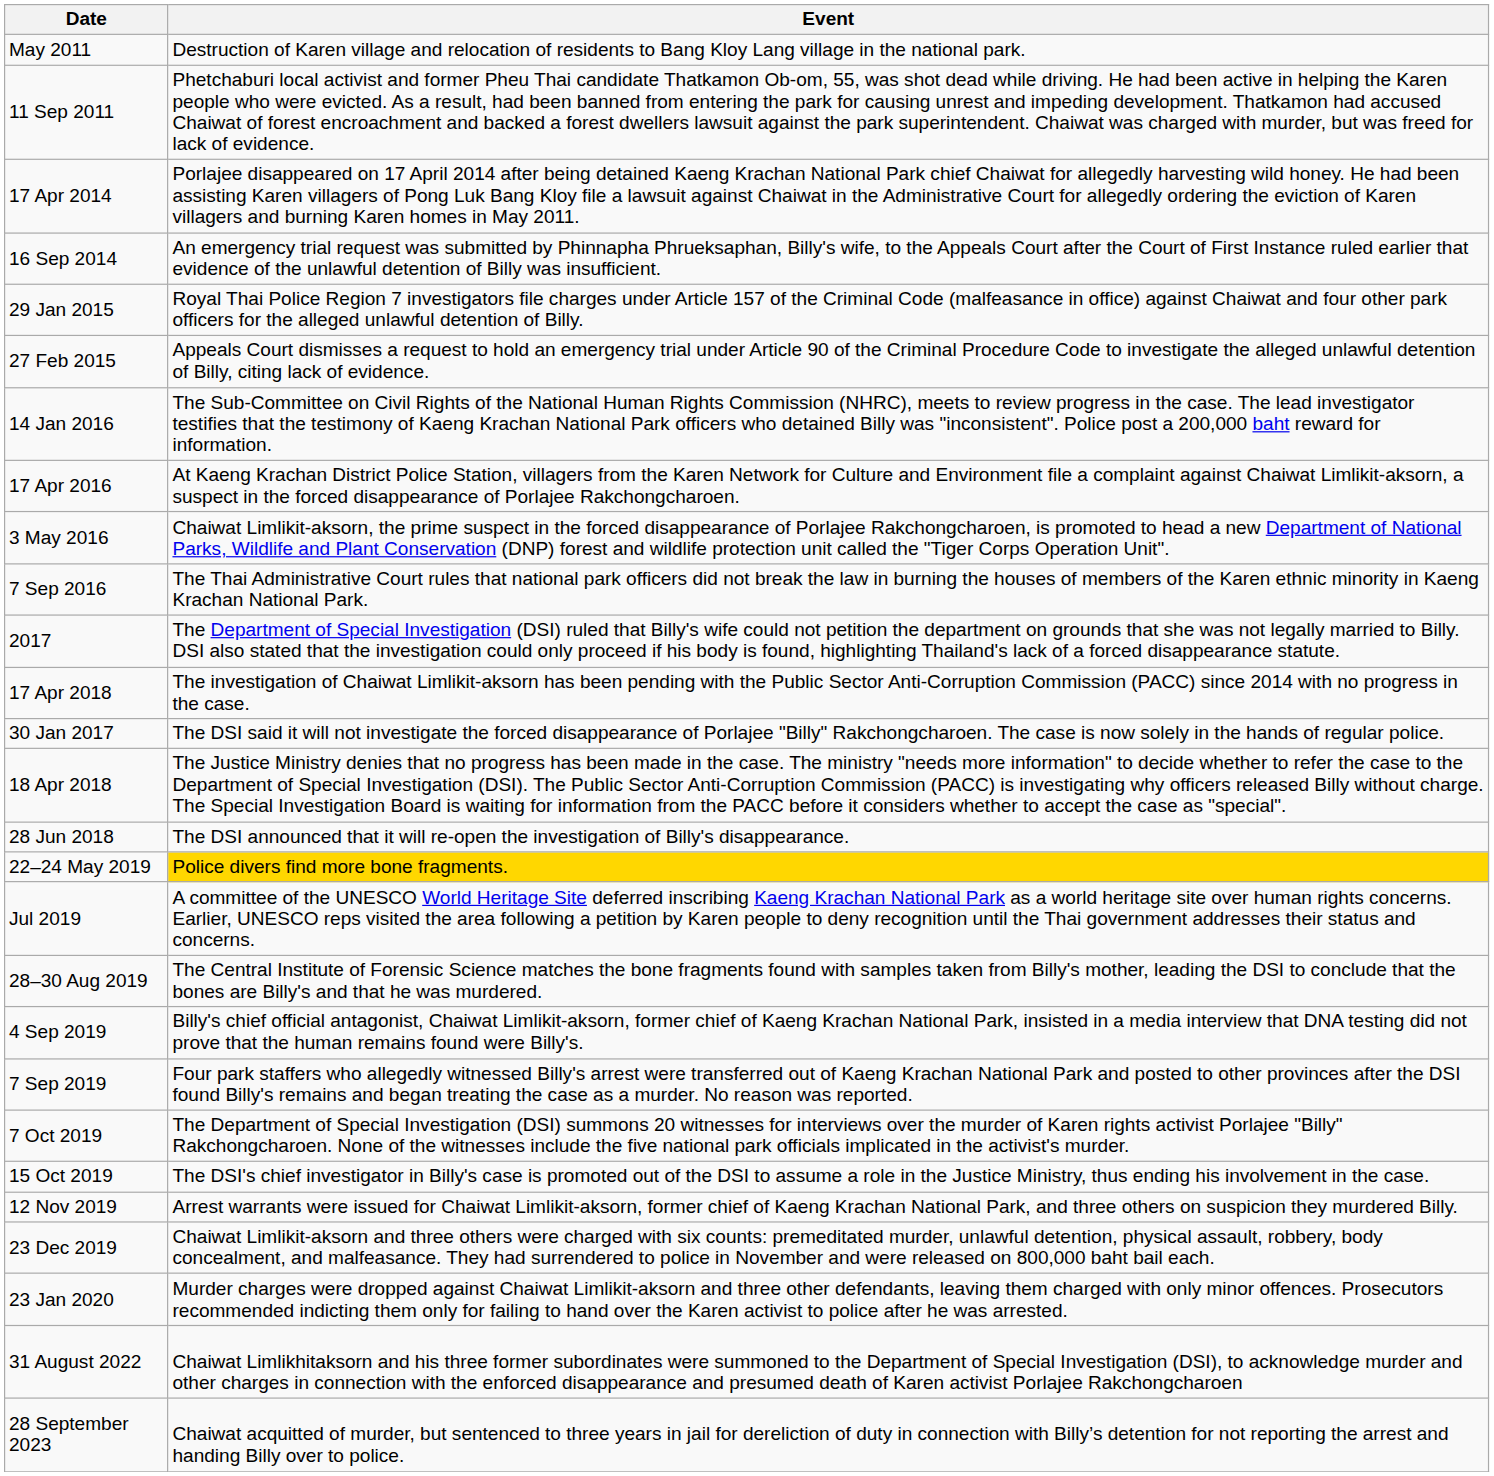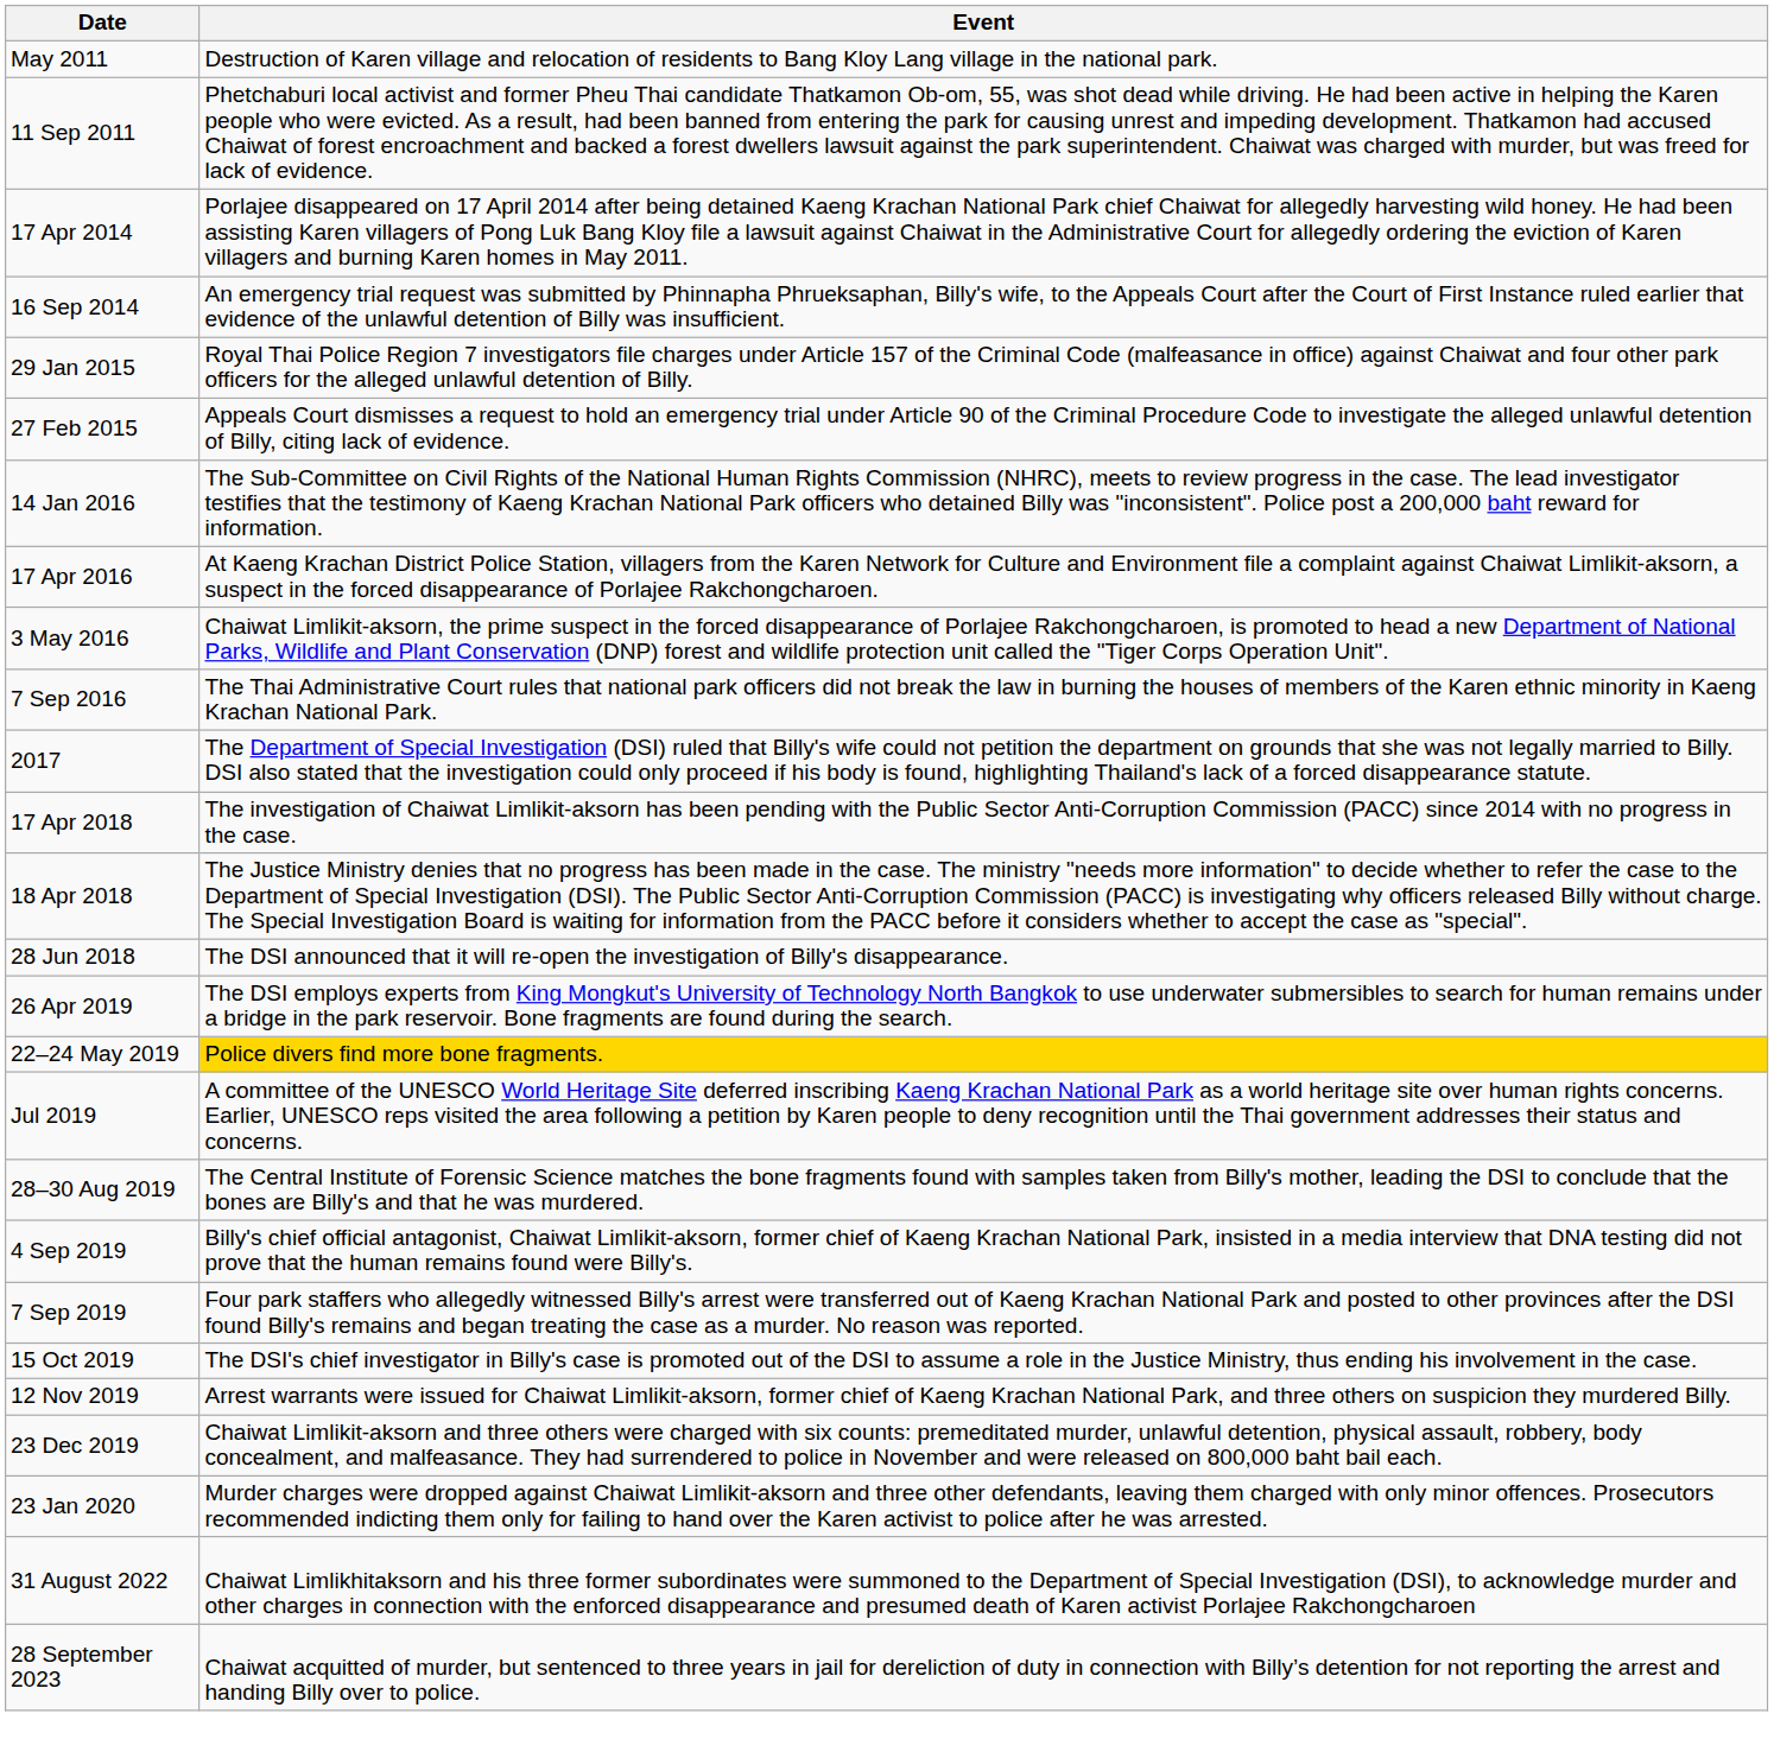- row: 30 Jan 2017 | The DSI said it will not investigate the forced disappearance of Porlajee "Billy" Rakchongcharoen. The case is now solely in the hands of regular police.
+ row: 26 Apr 2019 | The DSI employs experts from King Mongkut's University of Technology North Bangkok to use underwater submersibles to search for human remains under a bridge in the park reservoir. Bone fragments are found during the search.
- row: 7 Oct 2019 | The Department of Special Investigation (DSI) summons 20 witnesses for interviews over the murder of Karen rights activist Porlajee "Billy" Rakchongcharoen. None of the witnesses include the five national park officials implicated in the activist's murder.
